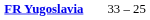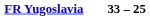FR Yugoslavia | column 2: normal -> bold
